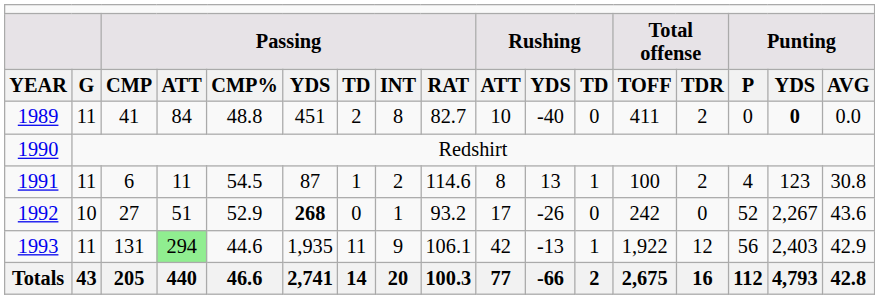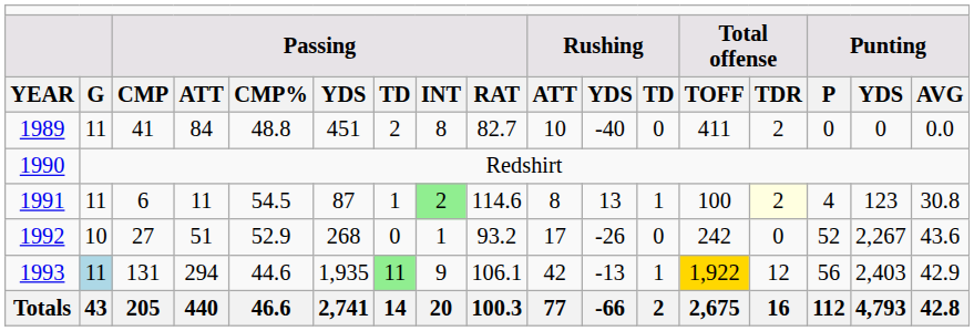1989 | column 16: bold -> normal
1991 | column 8: no background -> lightgreen background
1991 | column 14: no background -> lightyellow background
1992 | column 6: bold -> normal
1993 | column 2: no background -> lightblue background
1993 | column 4: lightgreen background -> no background
1993 | column 7: no background -> lightgreen background
1993 | column 13: no background -> gold background
